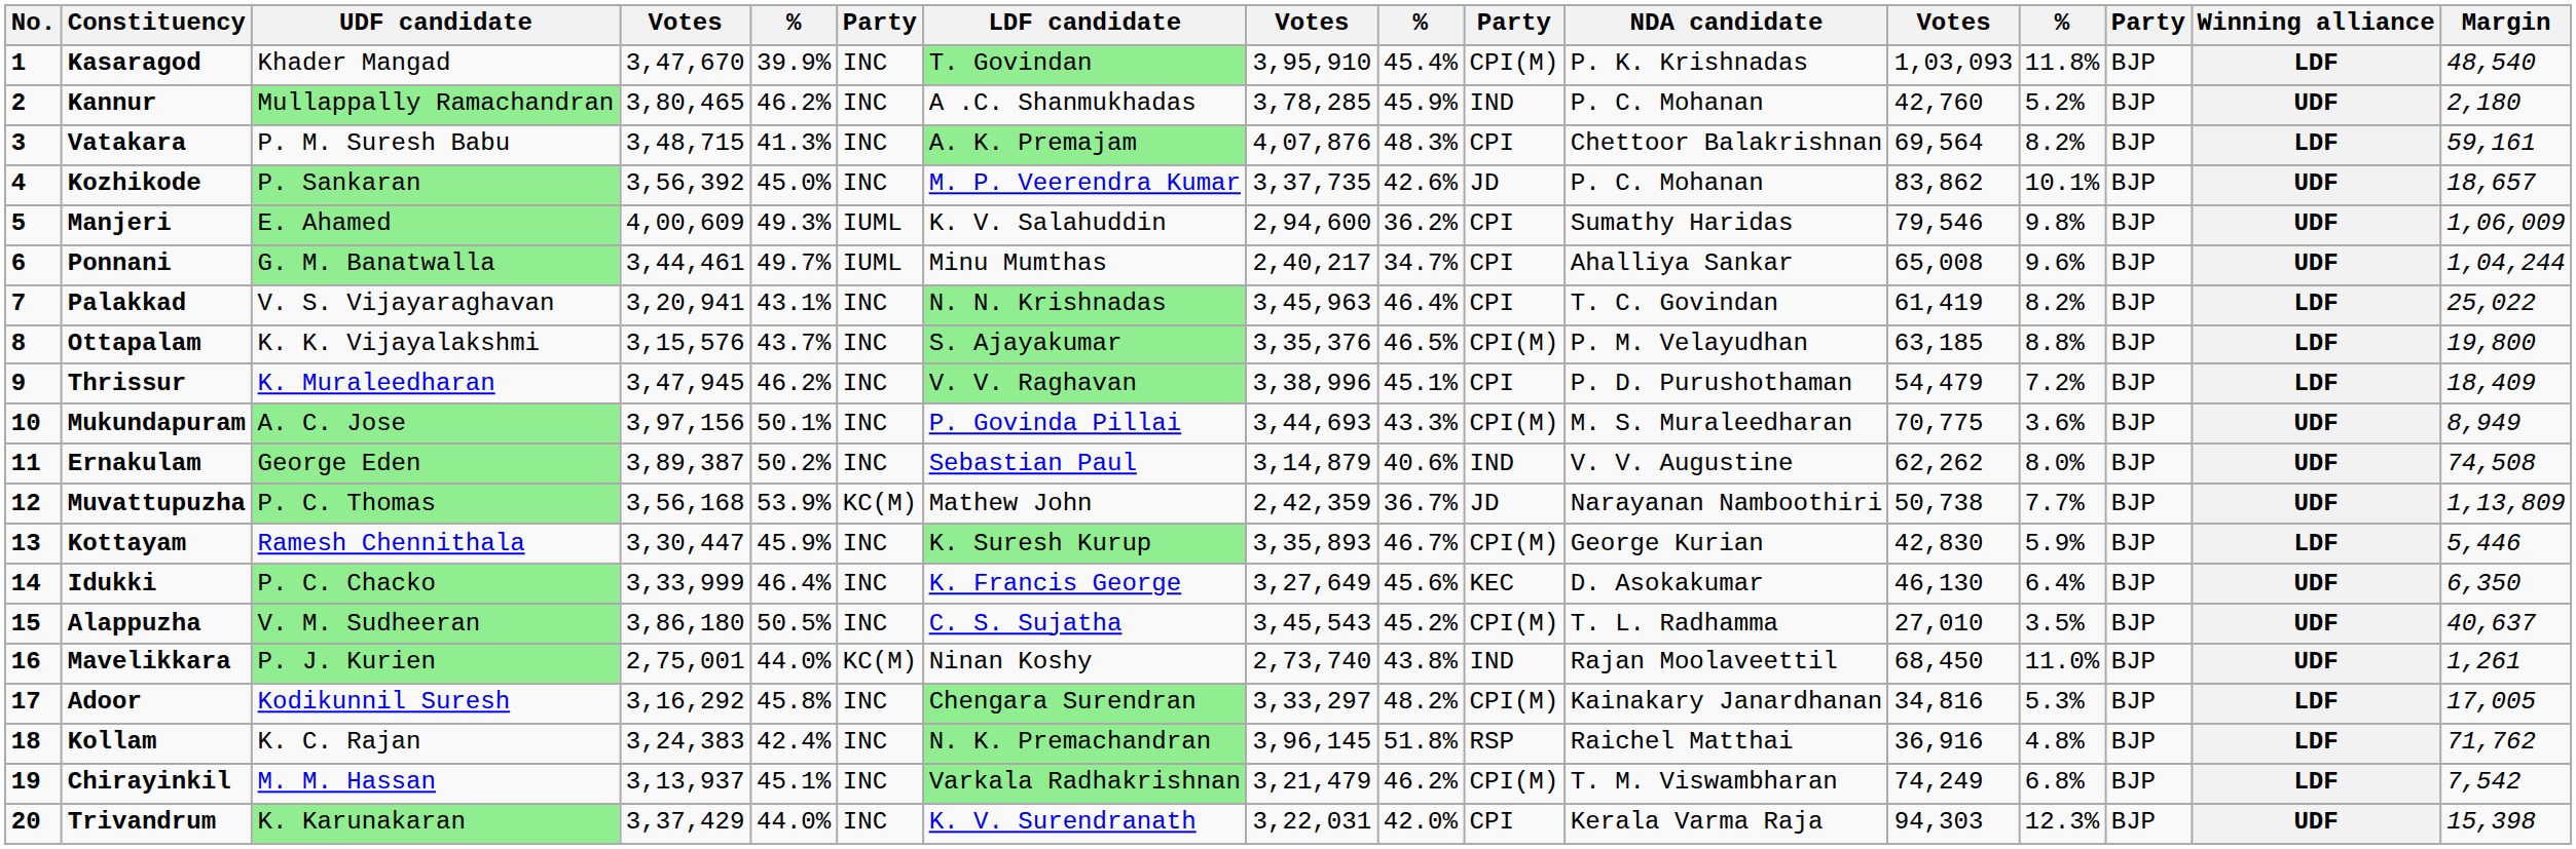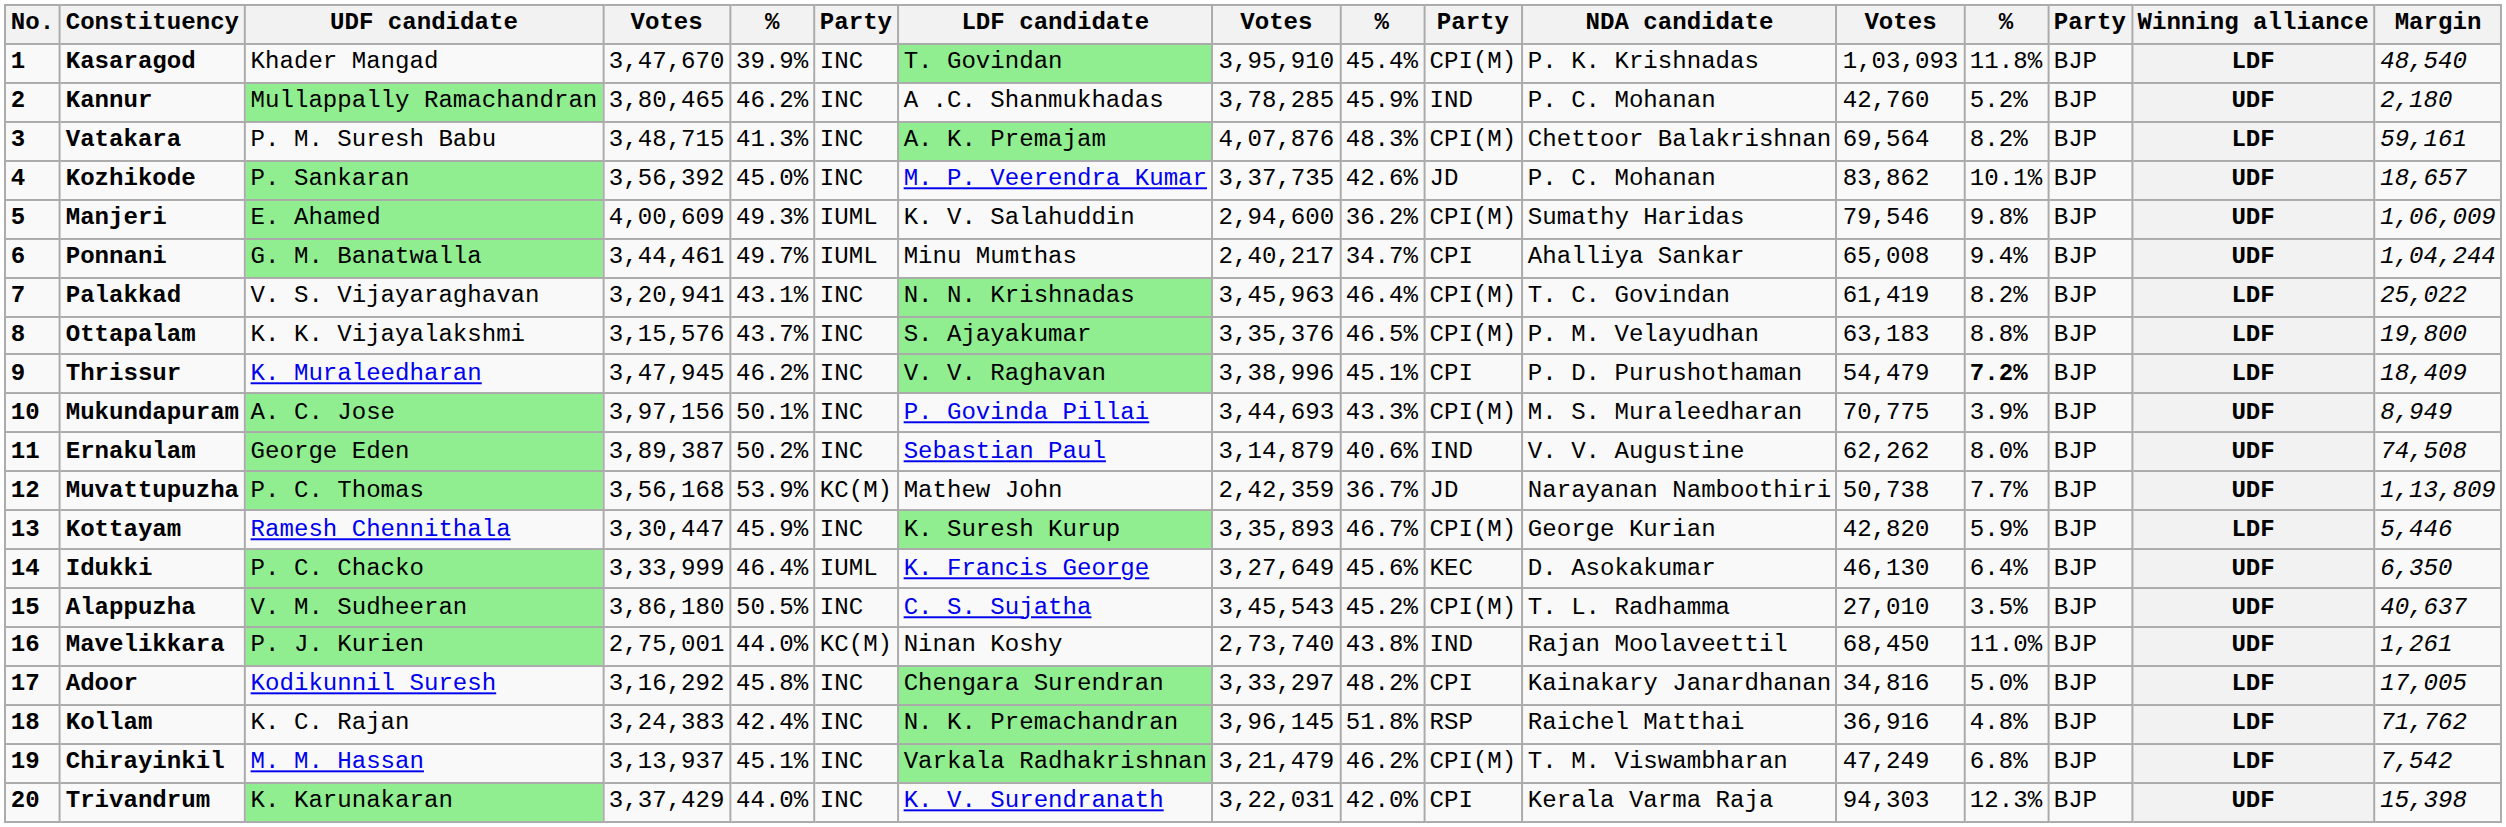Vatakara | column 10: CPI -> CPI(M)
Manjeri | column 10: CPI -> CPI(M)
Ponnani | column 13: 9.6% -> 9.4%
Palakkad | column 10: CPI -> CPI(M)
Ottapalam | column 12: 63,185 -> 63,183
Thrissur | column 13: normal -> bold
Mukundapuram | column 13: 3.6% -> 3.9%
Kottayam | column 12: 42,830 -> 42,820
Idukki | column 6: INC -> IUML
Adoor | column 10: CPI(M) -> CPI
Adoor | column 13: 5.3% -> 5.0%
Chirayinkil | column 12: 74,249 -> 47,249
